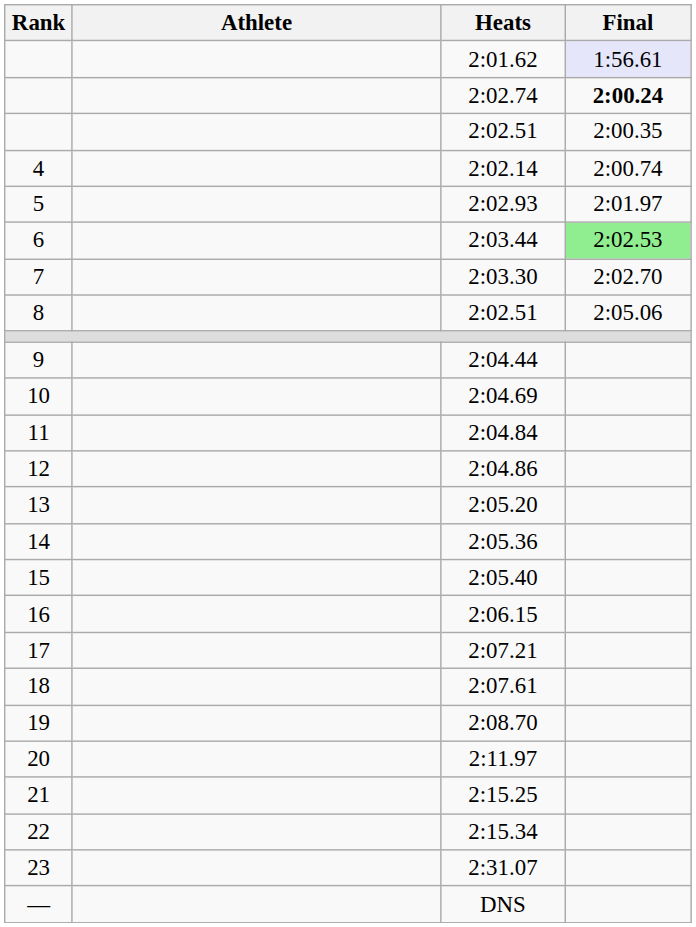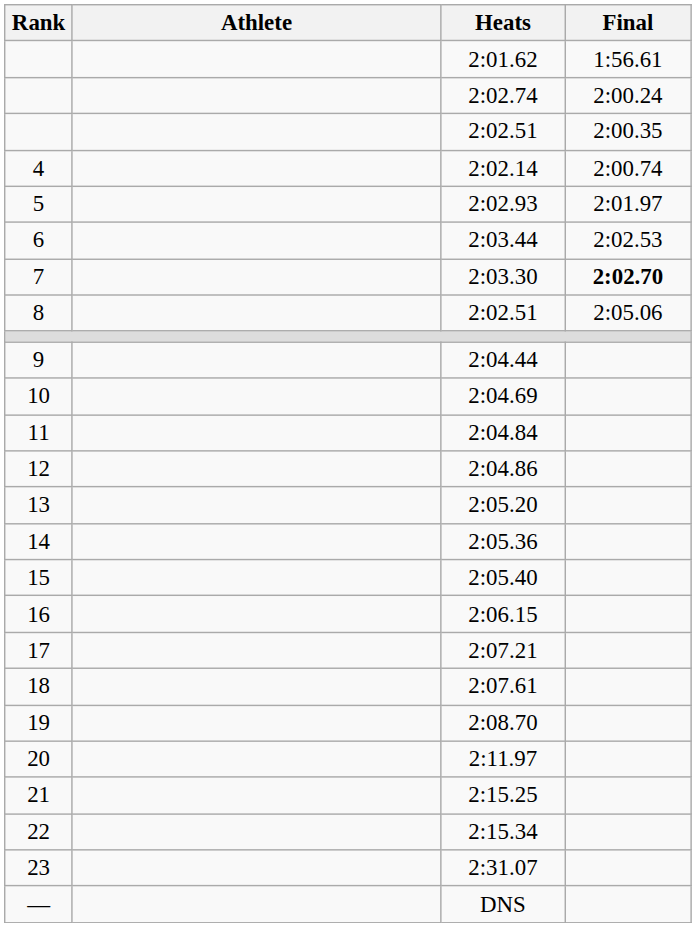2:01.62 | Final: lavender background -> no background
2:02.74 | Final: bold -> normal
2:03.44 | Final: lightgreen background -> no background
2:03.30 | Final: normal -> bold
